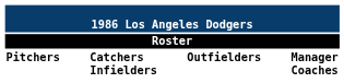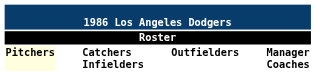Pitchers | column 1: no background -> lightyellow background
